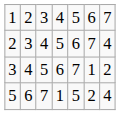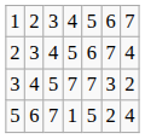row 3 | column 4: 6 -> 7
row 3 | column 6: 1 -> 3
